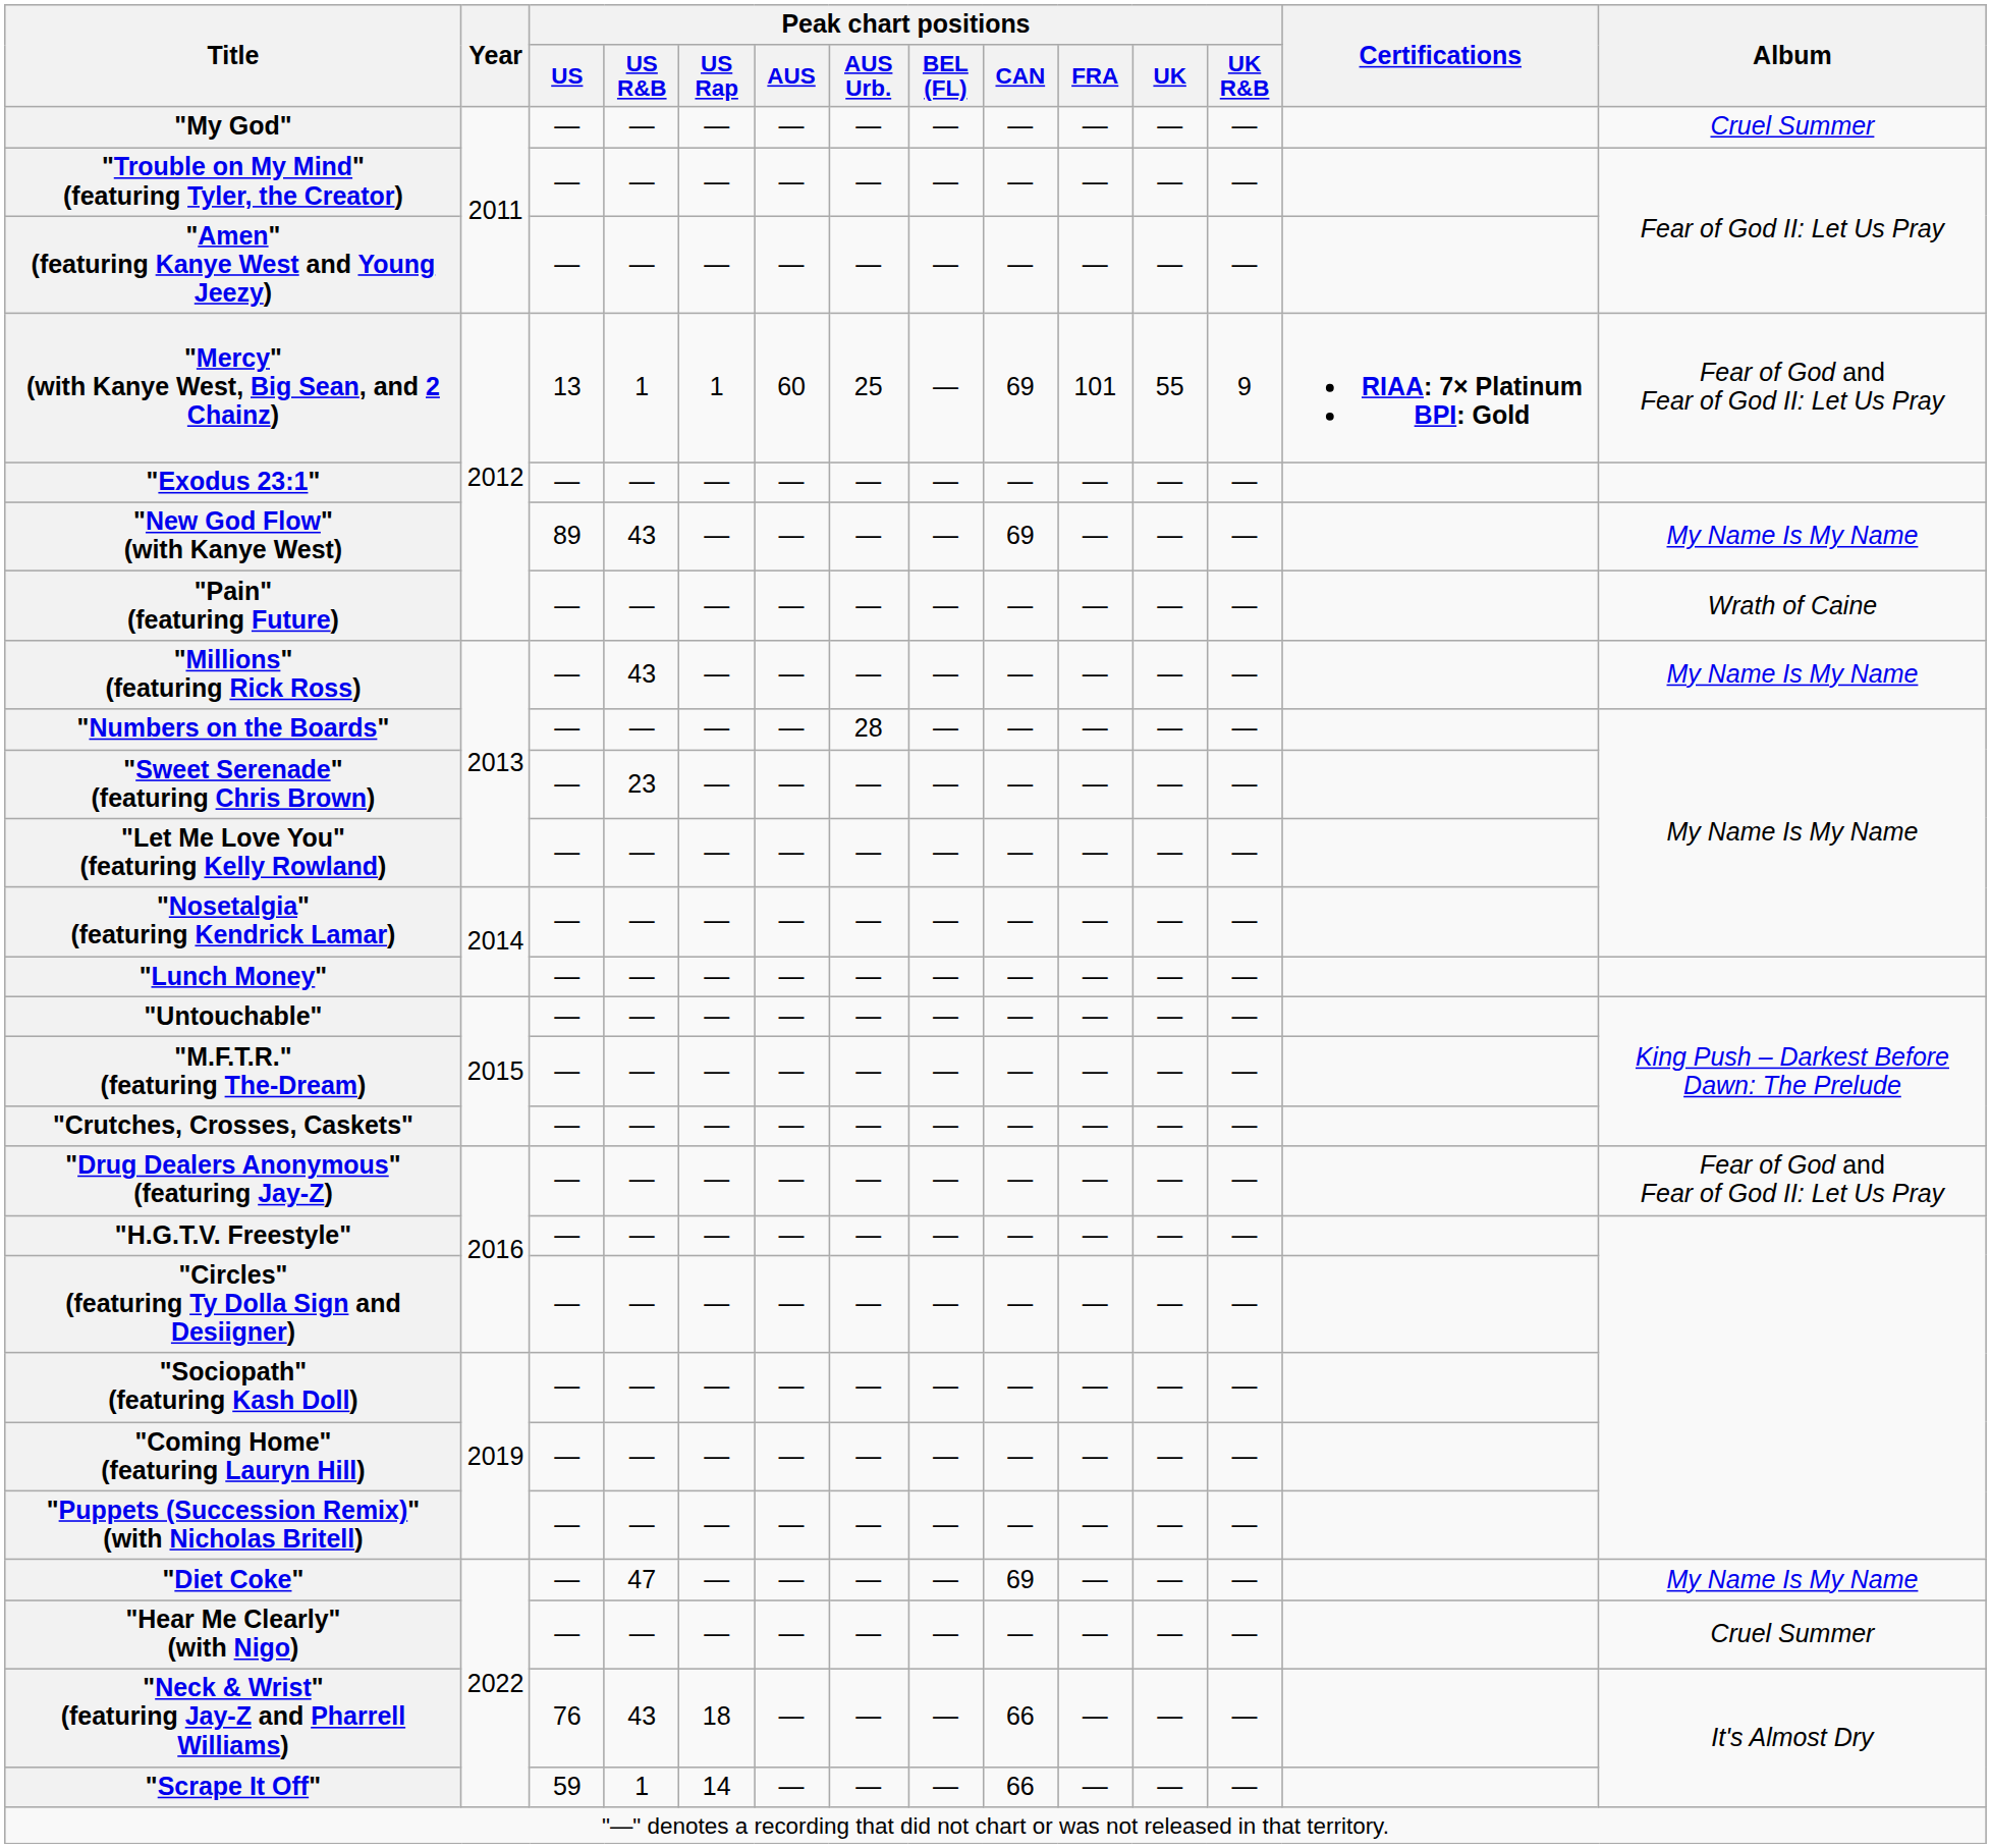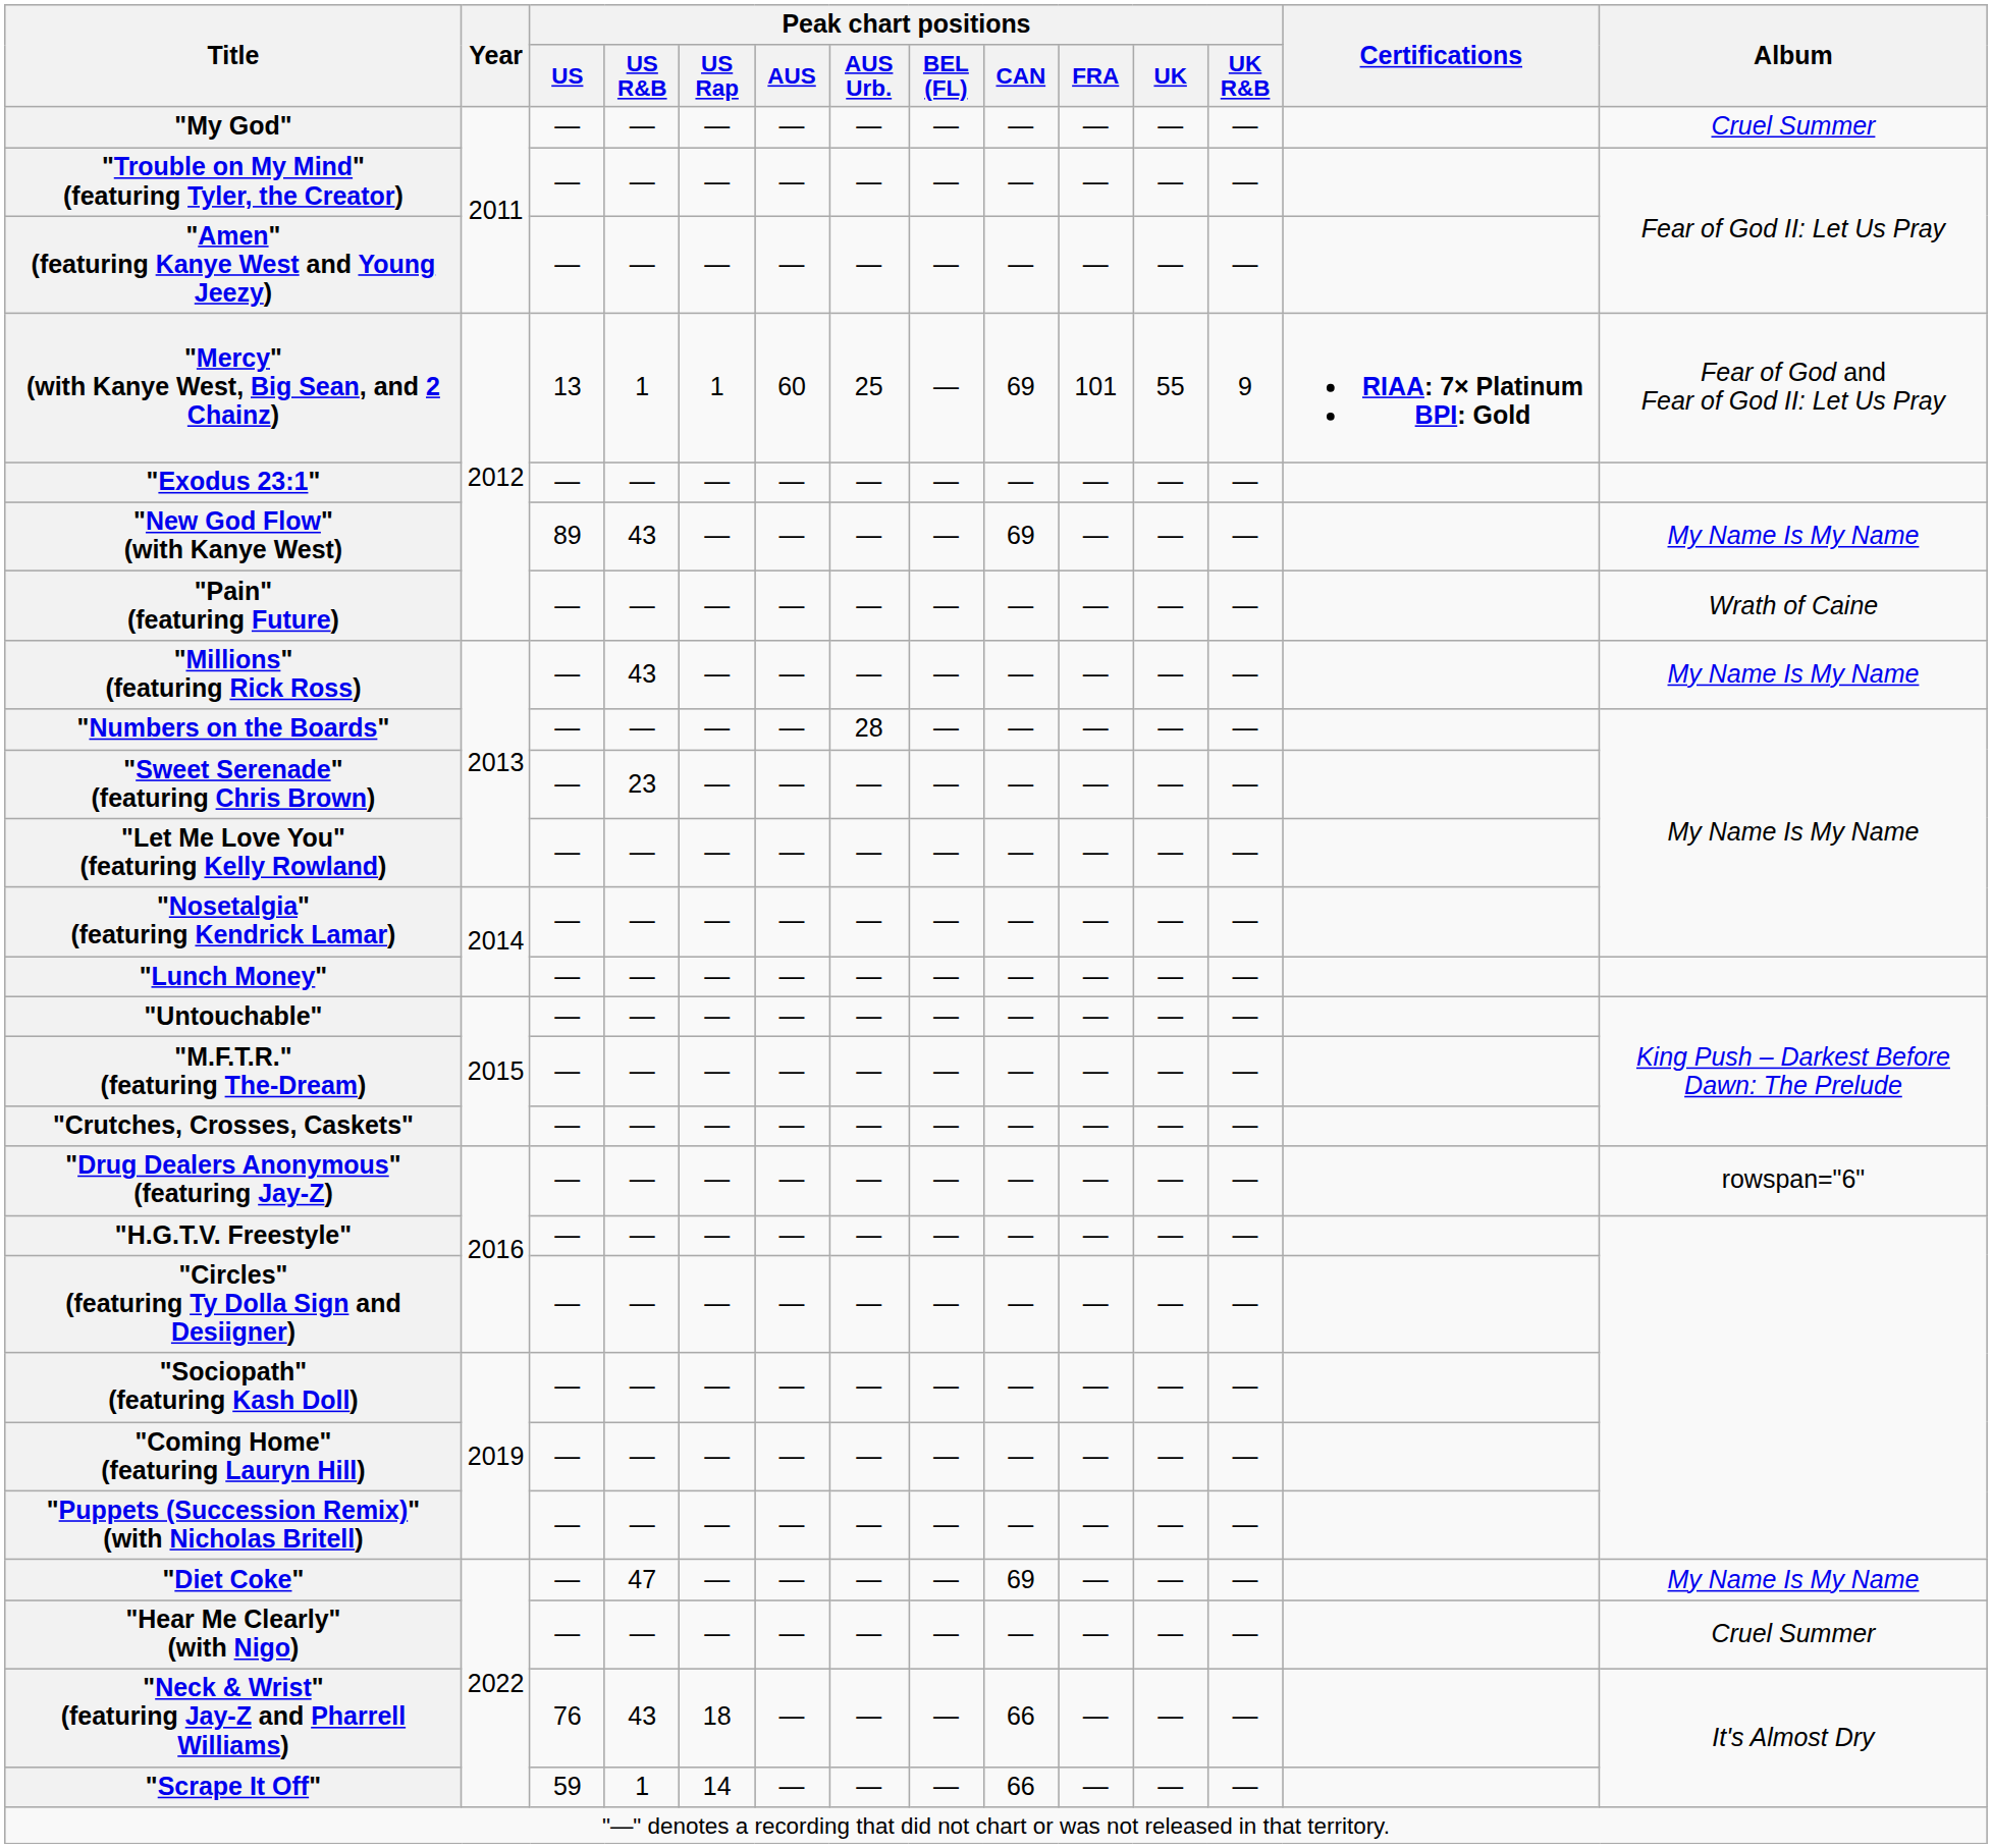"Drug Dealers Anonymous" (featuring Jay-Z) | Album: Fear of God and Fear of God II: Let Us Pray -> rowspan="6"
